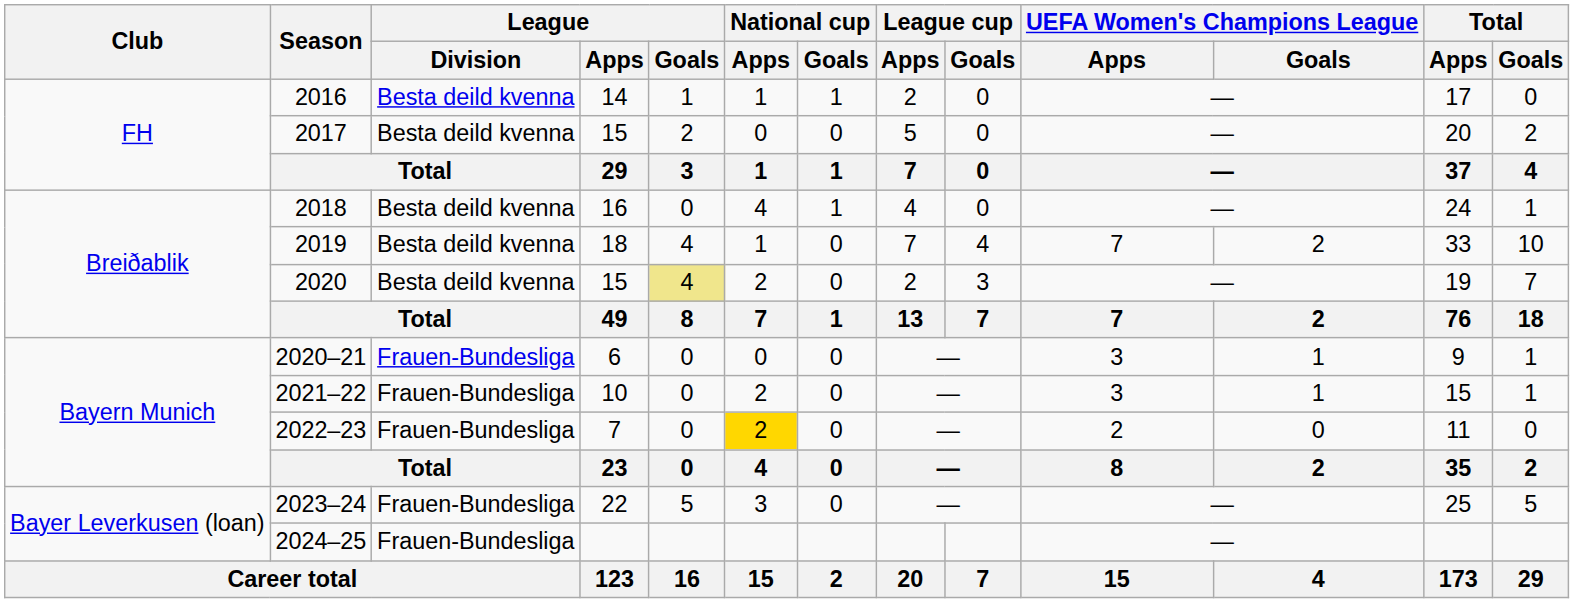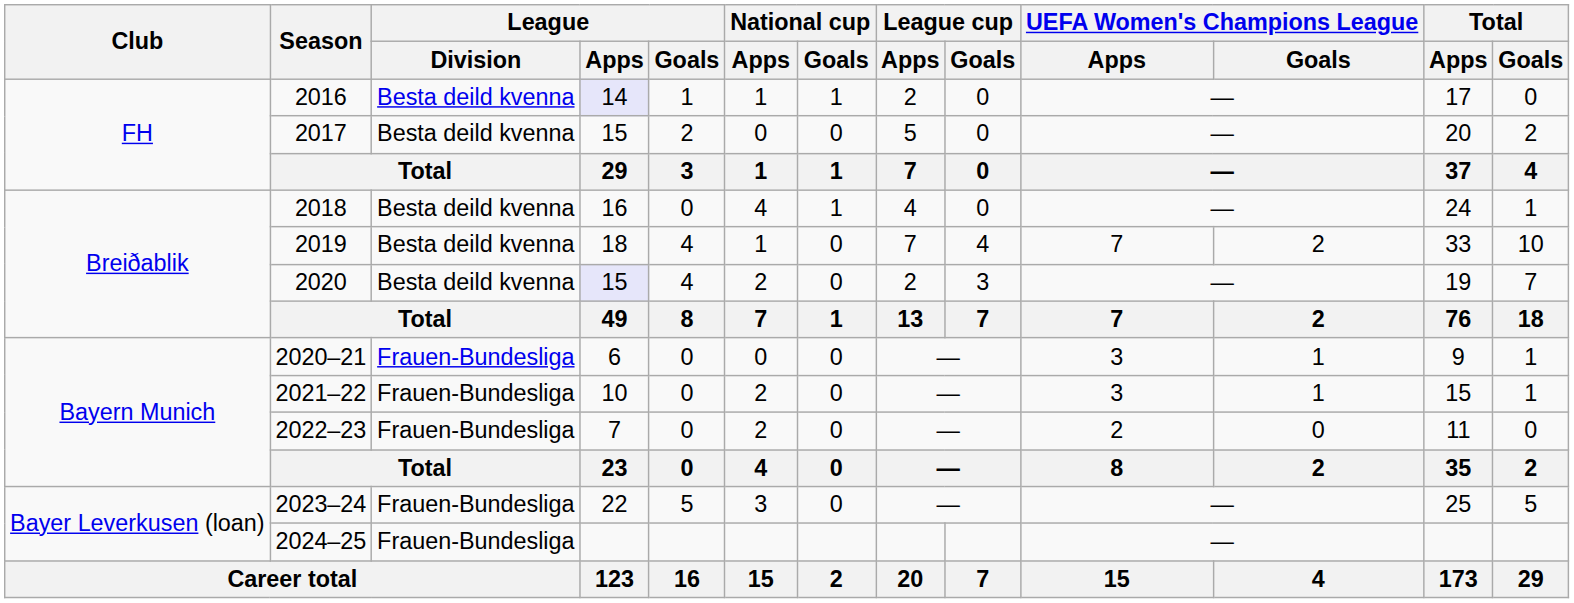2016 | League / Apps: no background -> lavender background
2020 | League / Apps: no background -> lavender background
2020 | League / Goals: khaki background -> no background
2022–23 | National cup / Apps: gold background -> no background
